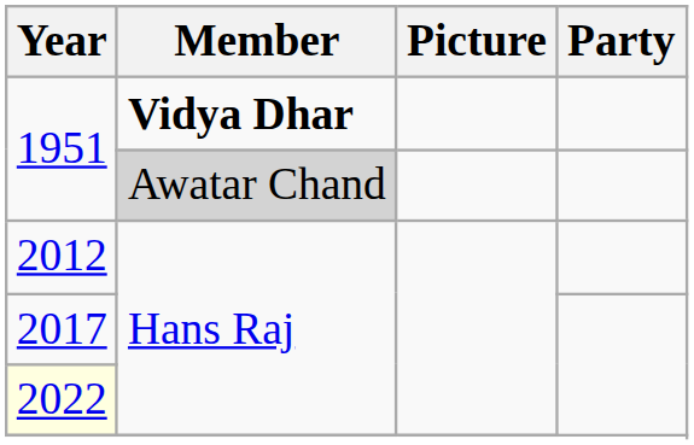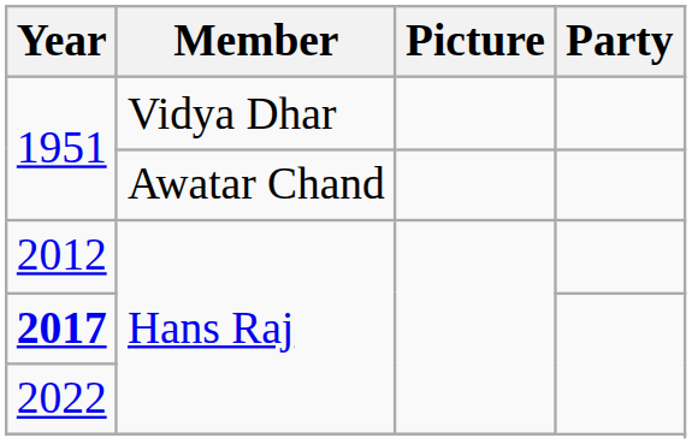1951 / Vidya Dhar | Member: bold -> normal
1951 / Awatar Chand | Member: lightgrey background -> no background
2017 | Year: normal -> bold
2022 | Year: lightyellow background -> no background
